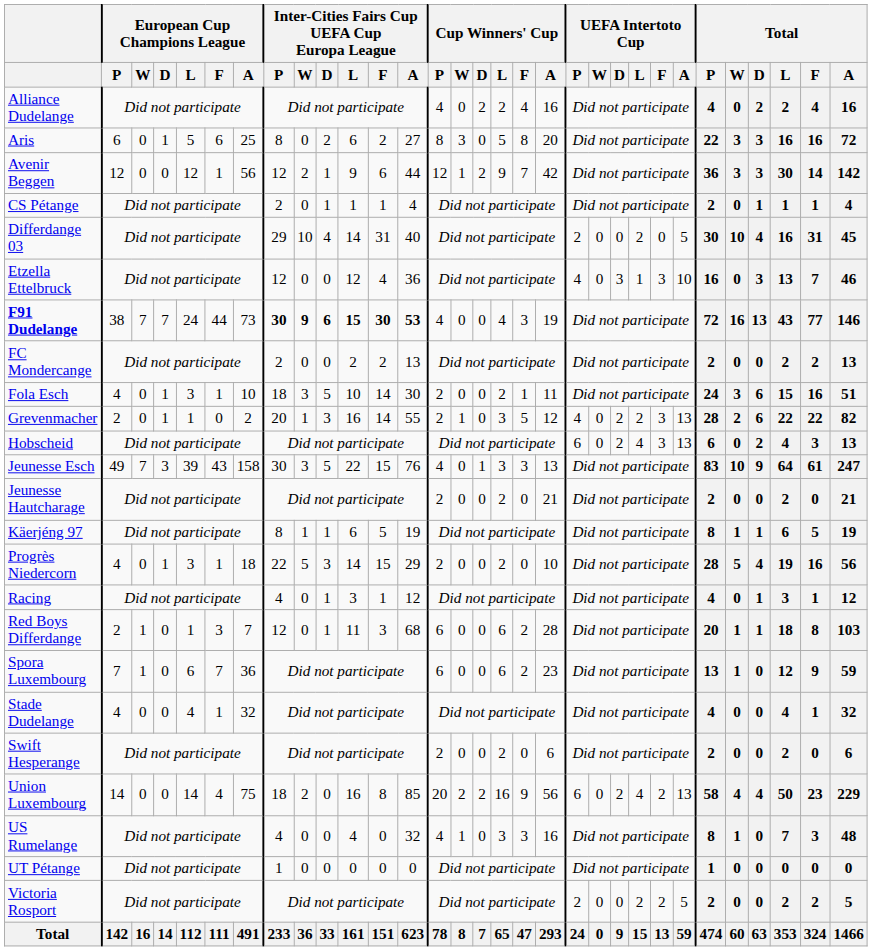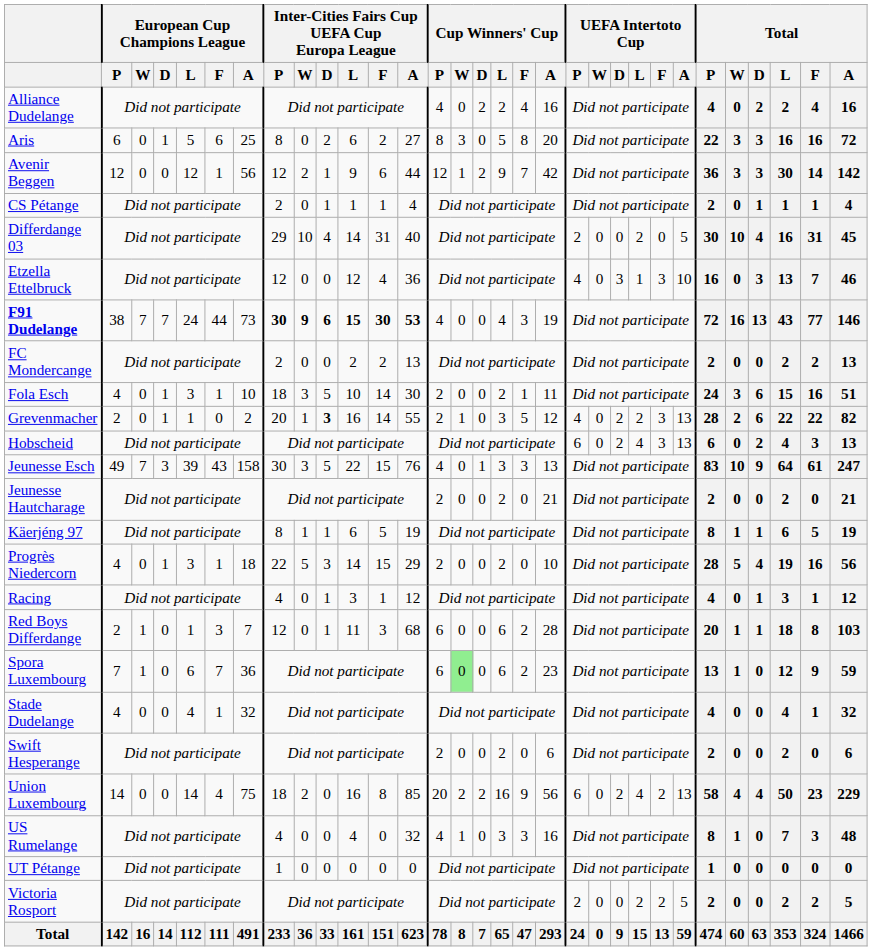Grevenmacher | Inter-Cities Fairs Cup UEFA Cup Europa League / D: normal -> bold
Spora Luxembourg | Cup Winners' Cup / W: no background -> lightgreen background
